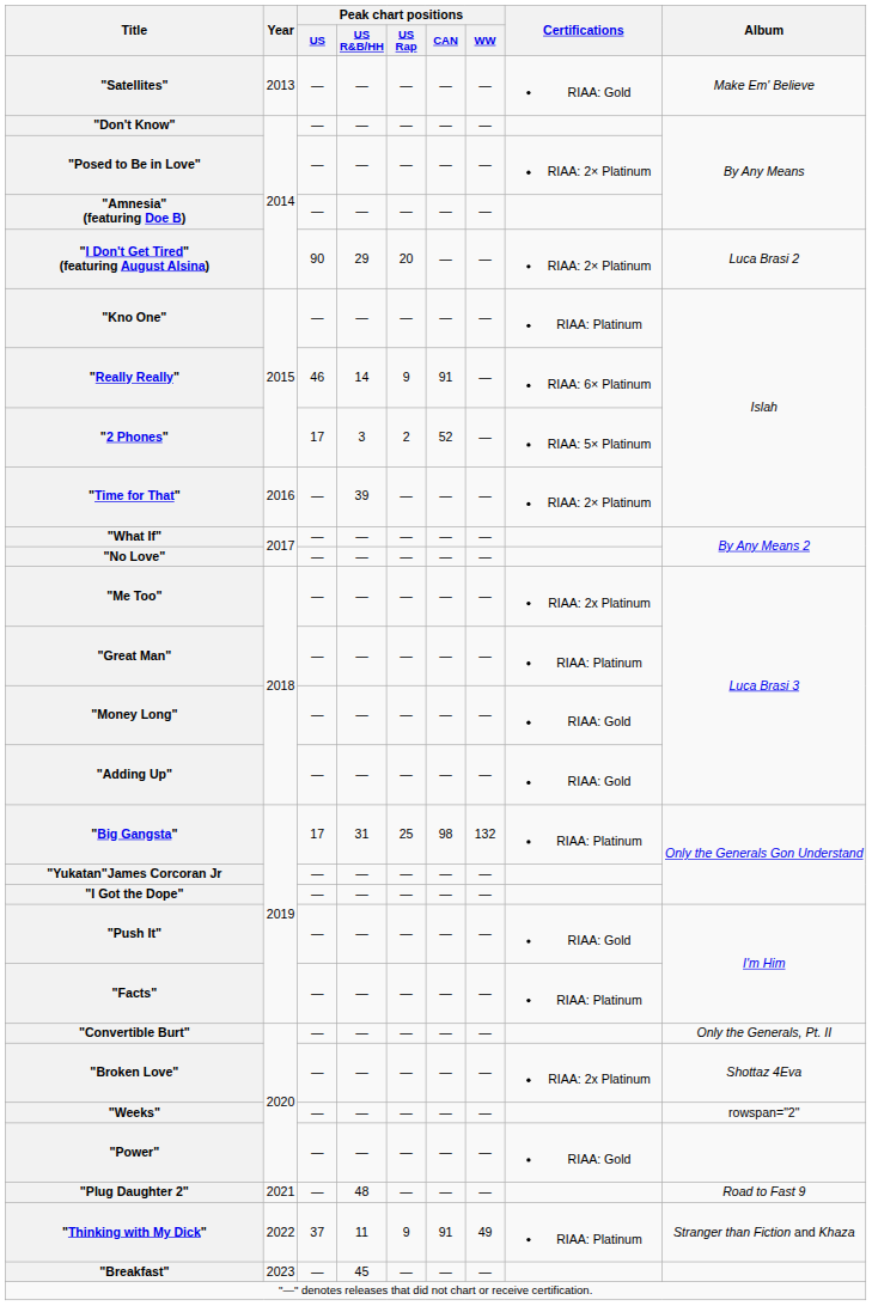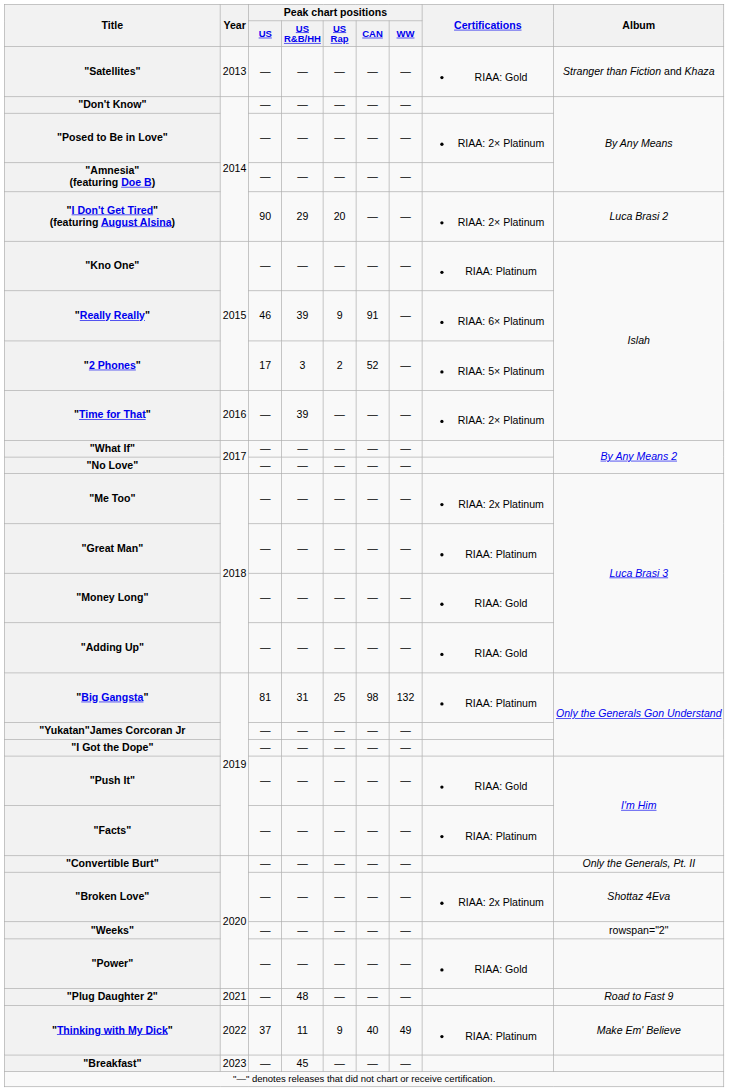"Satellites" | Album: Make Em' Believe -> Stranger than Fiction and Khaza
"Really Really" | Peak chart positions / US R&B/HH: 14 -> 39
"Big Gangsta" | Peak chart positions / US: 17 -> 81
"Thinking with My Dick" | Peak chart positions / CAN: 91 -> 40
"Thinking with My Dick" | Album: Stranger than Fiction and Khaza -> Make Em' Believe
